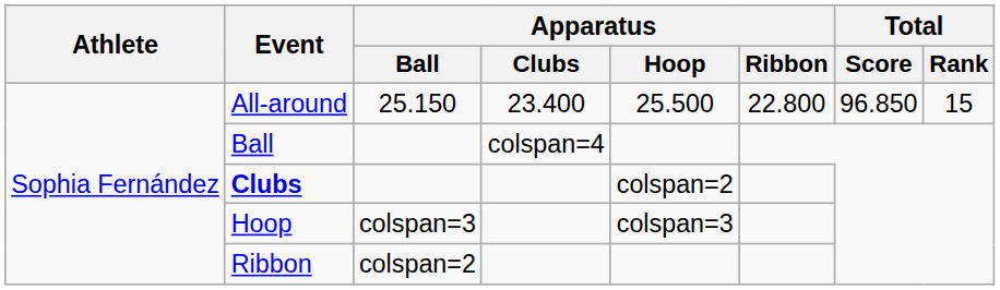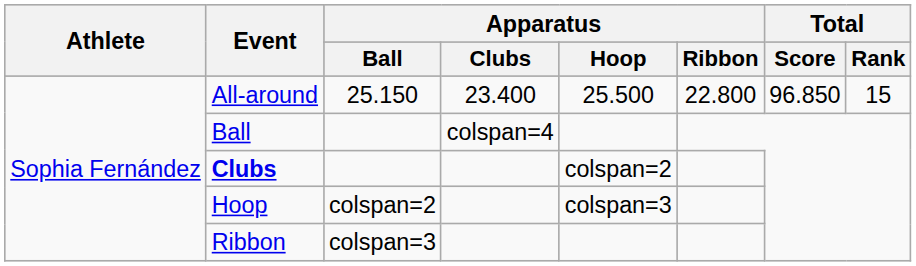row 6 | Apparatus / Ball: colspan=3 -> colspan=2
row 7 | Apparatus / Ball: colspan=2 -> colspan=3
